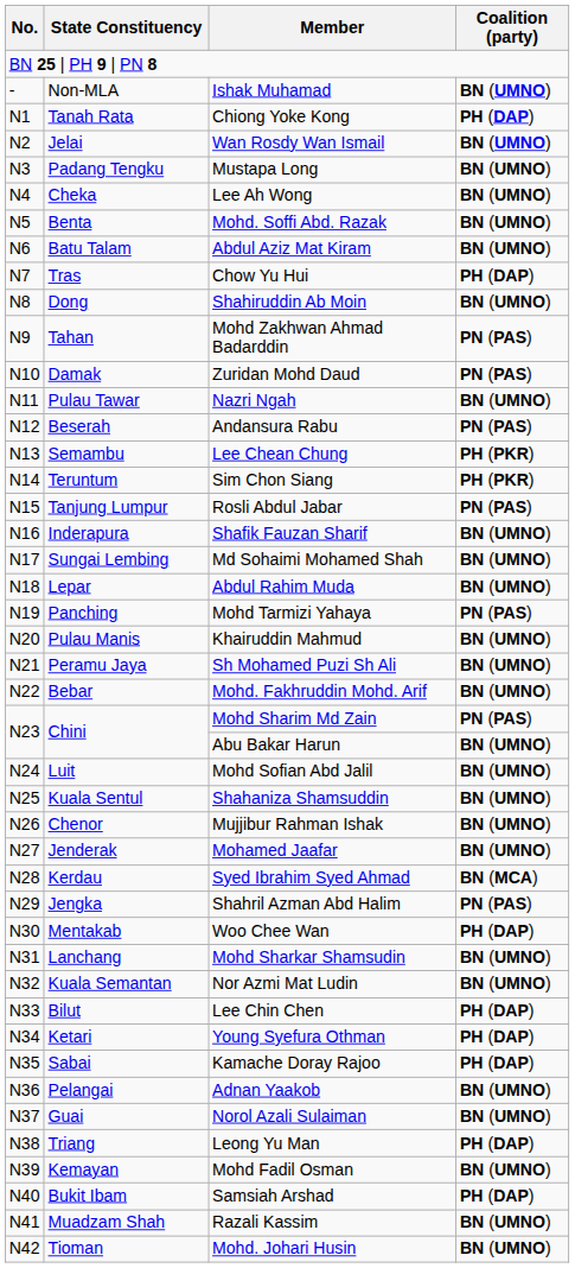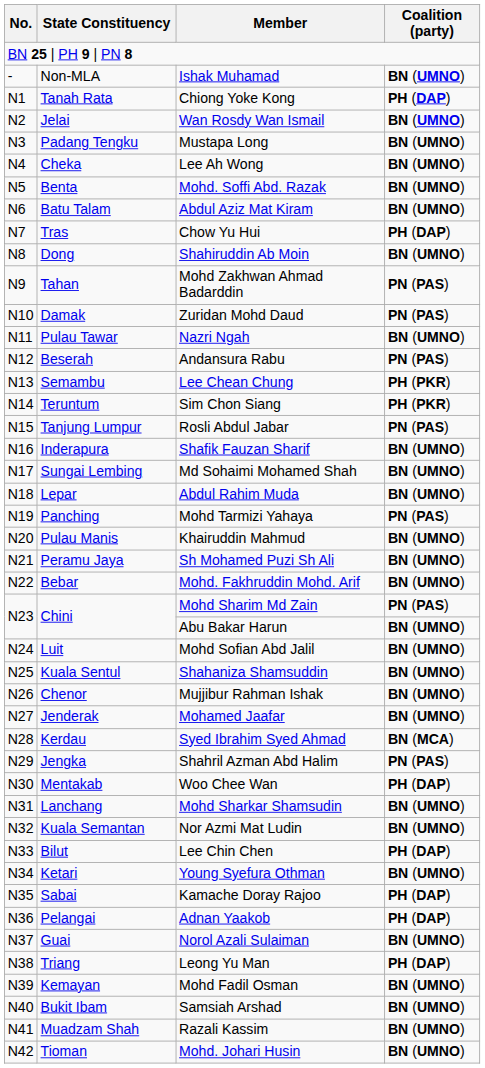Young Syefura Othman | Coalition (party): PH (DAP) -> BN (UMNO)
Adnan Yaakob | Coalition (party): BN (UMNO) -> PH (DAP)
Samsiah Arshad | Coalition (party): PH (DAP) -> BN (UMNO)
